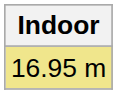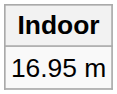row 2 | column 1: khaki background -> no background
